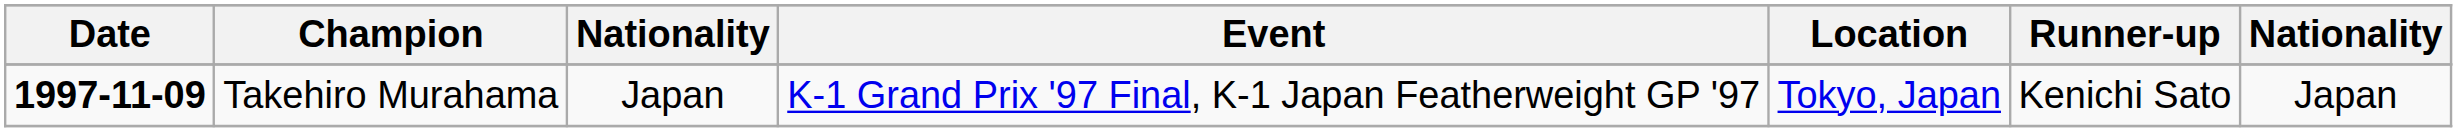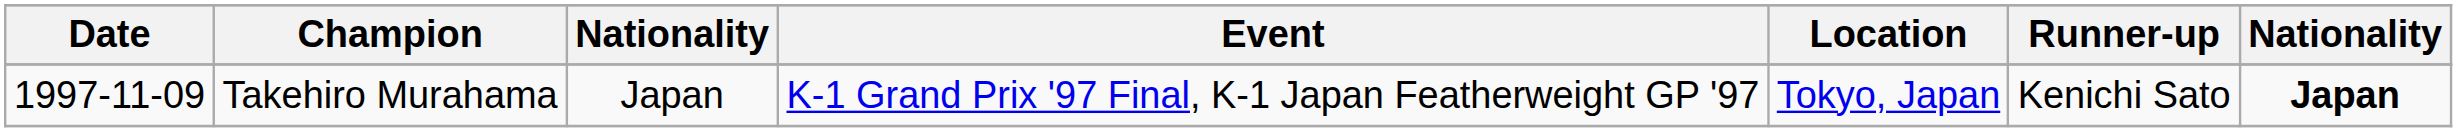Takehiro Murahama | Date: bold -> normal
Takehiro Murahama | column 7: normal -> bold
